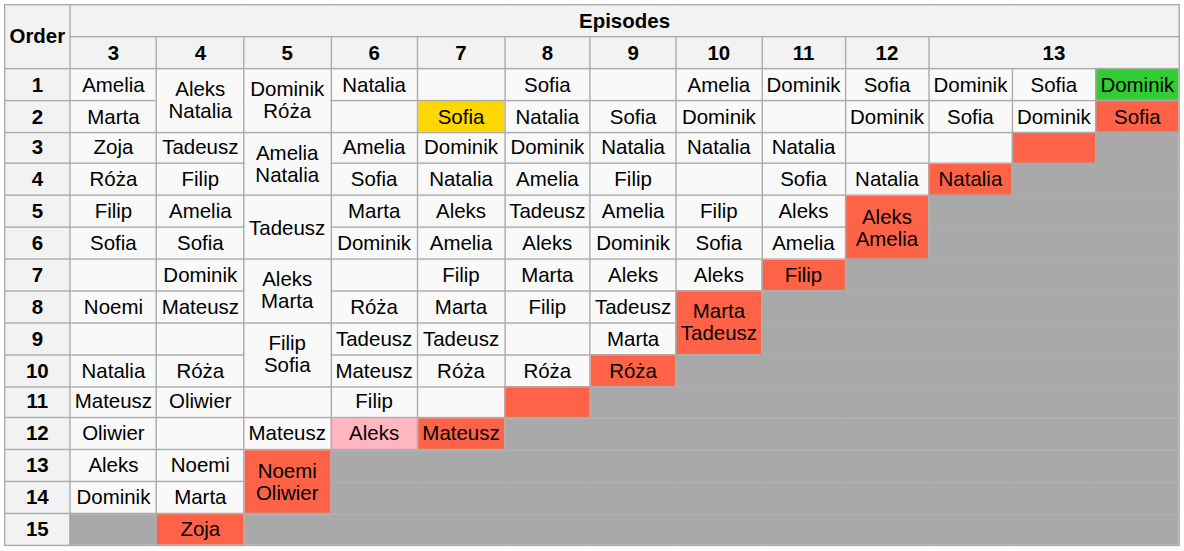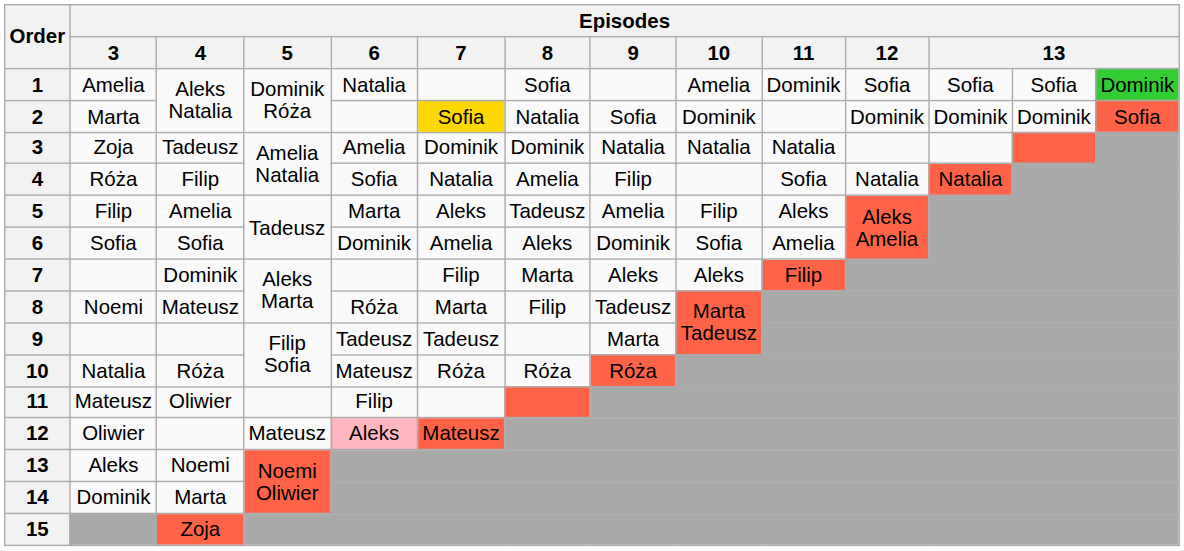1 | column 12: Dominik -> Sofia
2 | column 12: Sofia -> Dominik
